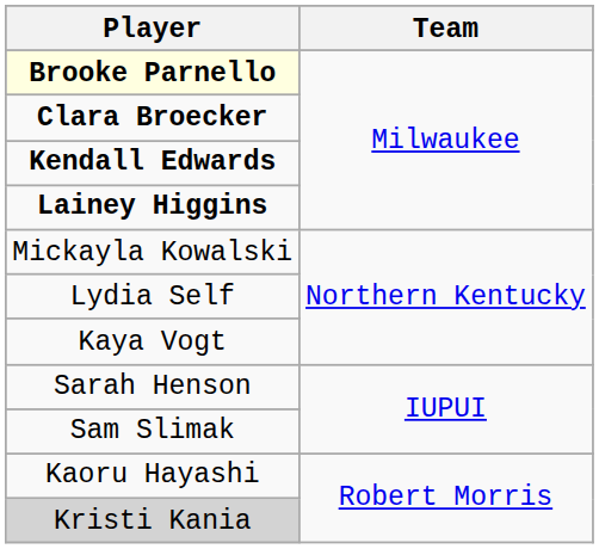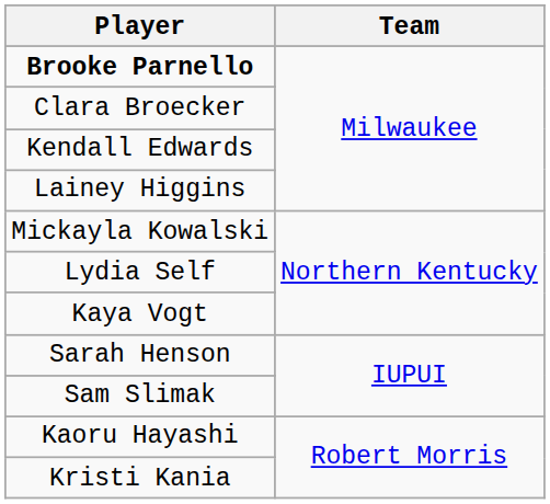Brooke Parnello | Player: lightyellow background -> no background
Clara Broecker | Player: bold -> normal
Kendall Edwards | Player: bold -> normal
Lainey Higgins | Player: bold -> normal
Kristi Kania | Player: lightgrey background -> no background
